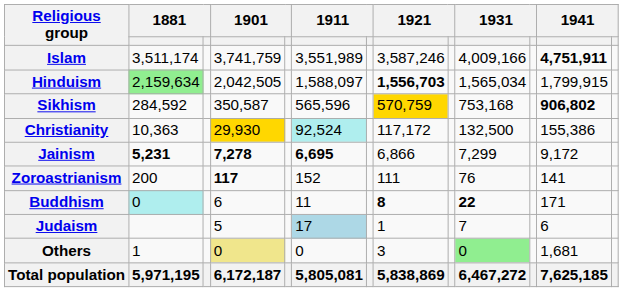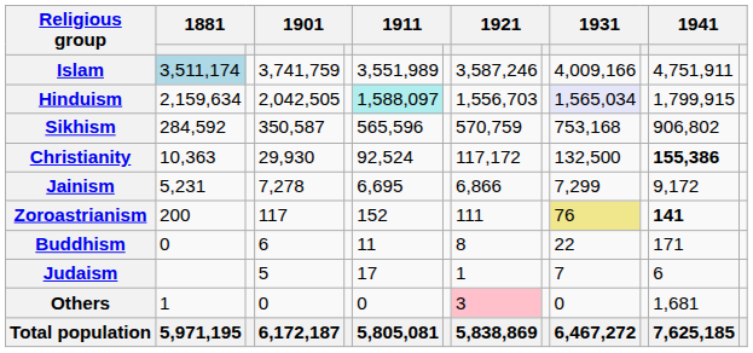Islam | column 2: no background -> lightblue background
Islam | column 12: bold -> normal
Hinduism | column 2: lightgreen background -> no background
Hinduism | column 6: no background -> paleturquoise background
Hinduism | column 8: bold -> normal
Hinduism | column 10: no background -> lavender background
Sikhism | column 8: gold background -> no background
Sikhism | column 12: bold -> normal
Christianity | column 4: gold background -> no background
Christianity | column 6: paleturquoise background -> no background
Christianity | column 12: normal -> bold
Jainism | column 2: bold -> normal
Jainism | column 4: bold -> normal
Jainism | column 6: bold -> normal
Zoroastrianism | column 4: bold -> normal
Zoroastrianism | column 10: no background -> khaki background
Zoroastrianism | column 12: normal -> bold
Buddhism | column 2: paleturquoise background -> no background
Buddhism | column 8: bold -> normal
Buddhism | column 10: bold -> normal
Judaism | column 6: lightblue background -> no background
Others | column 4: khaki background -> no background
Others | column 8: no background -> pink background
Others | column 10: lightgreen background -> no background
